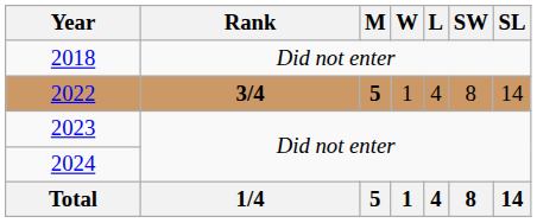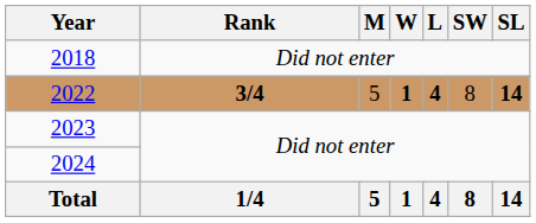2022 | M: bold -> normal
2022 | W: normal -> bold
2022 | L: normal -> bold
2022 | SL: normal -> bold
